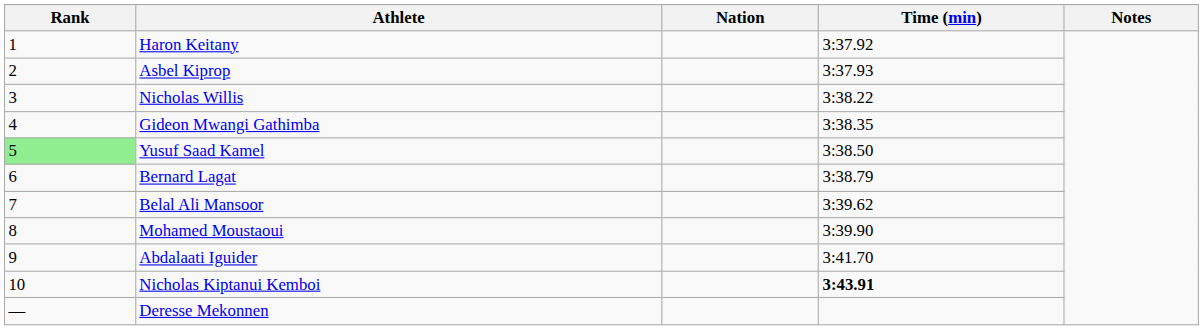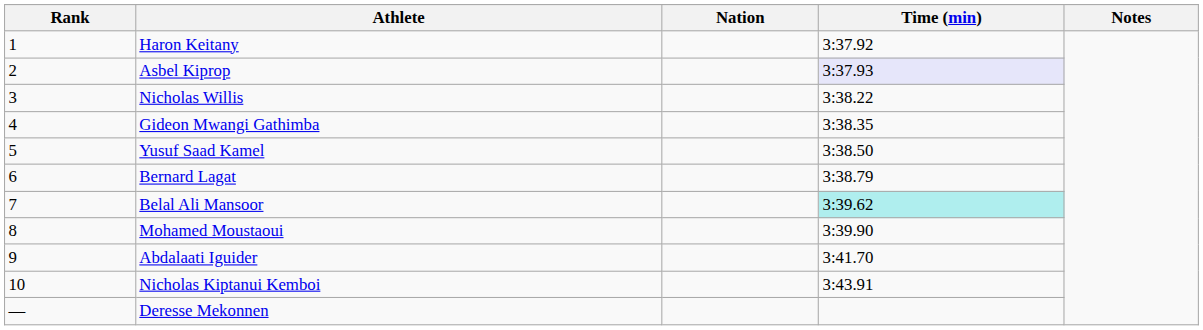Asbel Kiprop | Time (min): no background -> lavender background
Yusuf Saad Kamel | Rank: lightgreen background -> no background
Belal Ali Mansoor | Time (min): no background -> paleturquoise background
Nicholas Kiptanui Kemboi | Time (min): bold -> normal
